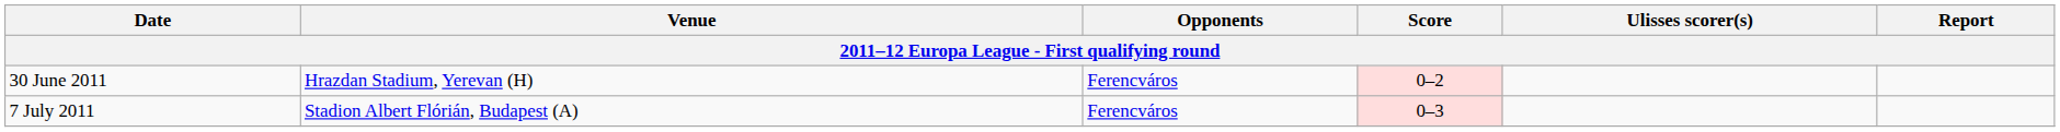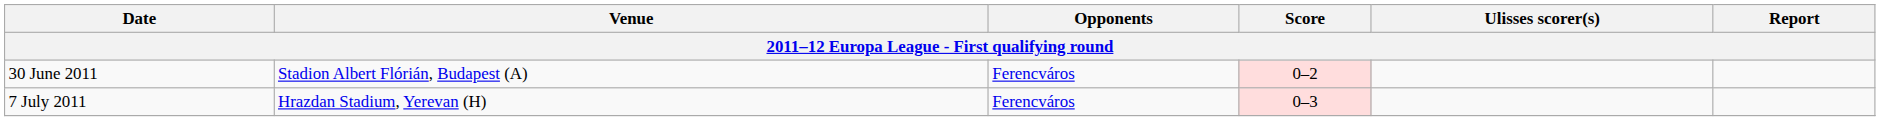30 June 2011 | Venue: Hrazdan Stadium, Yerevan (H) -> Stadion Albert Flórián, Budapest (A)
7 July 2011 | Venue: Stadion Albert Flórián, Budapest (A) -> Hrazdan Stadium, Yerevan (H)
